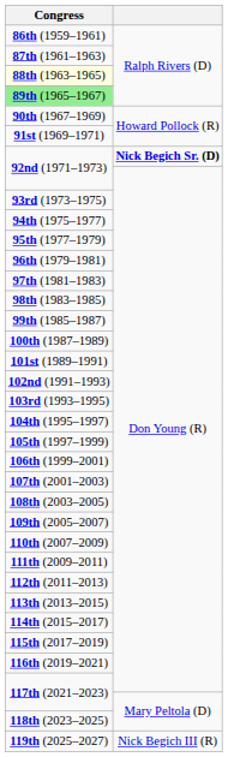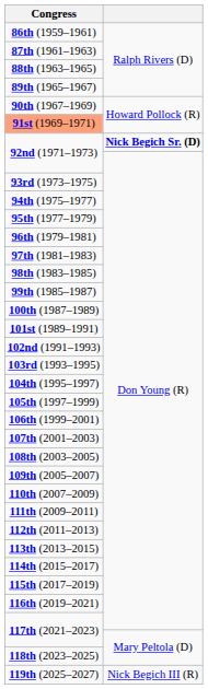row 4 | Congress: lightyellow background -> no background
row 5 | Congress: lightgreen background -> no background
row 7 | Congress: no background -> lightsalmon background
